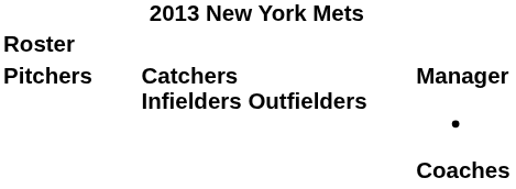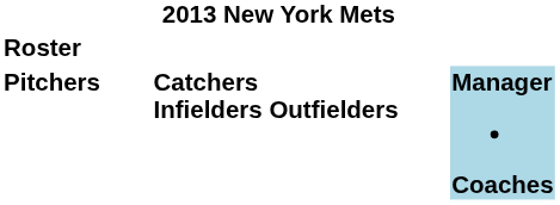Pitchers | column 3: no background -> lightblue background
